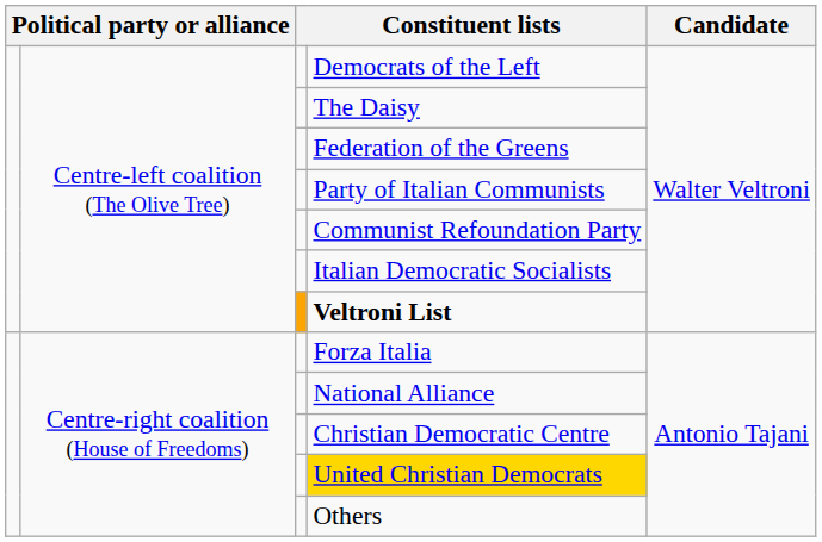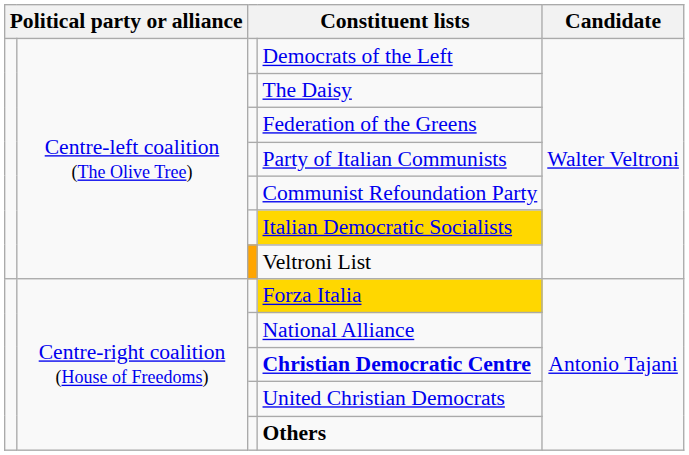Italian Democratic Socialists | column 4: no background -> gold background
Veltroni List | column 4: bold -> normal
Forza Italia | column 4: no background -> gold background
Christian Democratic Centre | column 4: normal -> bold
United Christian Democrats | column 4: gold background -> no background
Others | column 4: normal -> bold
